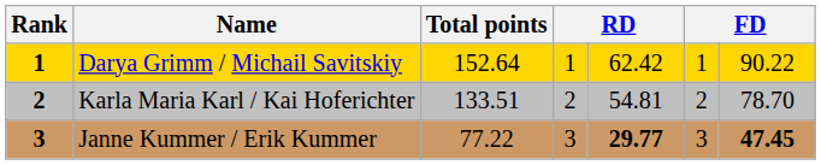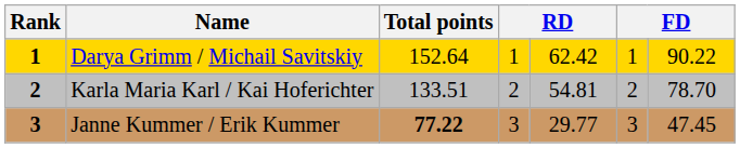Janne Kummer / Erik Kummer | Total points: normal -> bold
Janne Kummer / Erik Kummer | column 5: bold -> normal
Janne Kummer / Erik Kummer | column 7: bold -> normal
